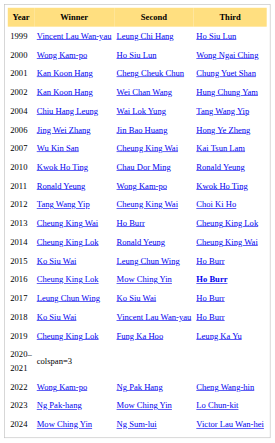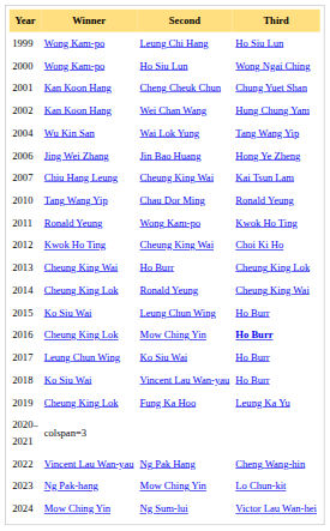Leung Chi Hang | Winner: Vincent Lau Wan-yau -> Wong Kam-po
Wai Lok Yung | Winner: Chiu Hang Leung -> Wu Kin San
2007 / Cheung King Wai | Winner: Wu Kin San -> Chiu Hang Leung
Chau Dor Ming | Winner: Kwok Ho Ting -> Tang Wang Yip
2012 / Cheung King Wai | Winner: Tang Wang Yip -> Kwok Ho Ting
Ng Pak Hang | Winner: Wong Kam-po -> Vincent Lau Wan-yau
